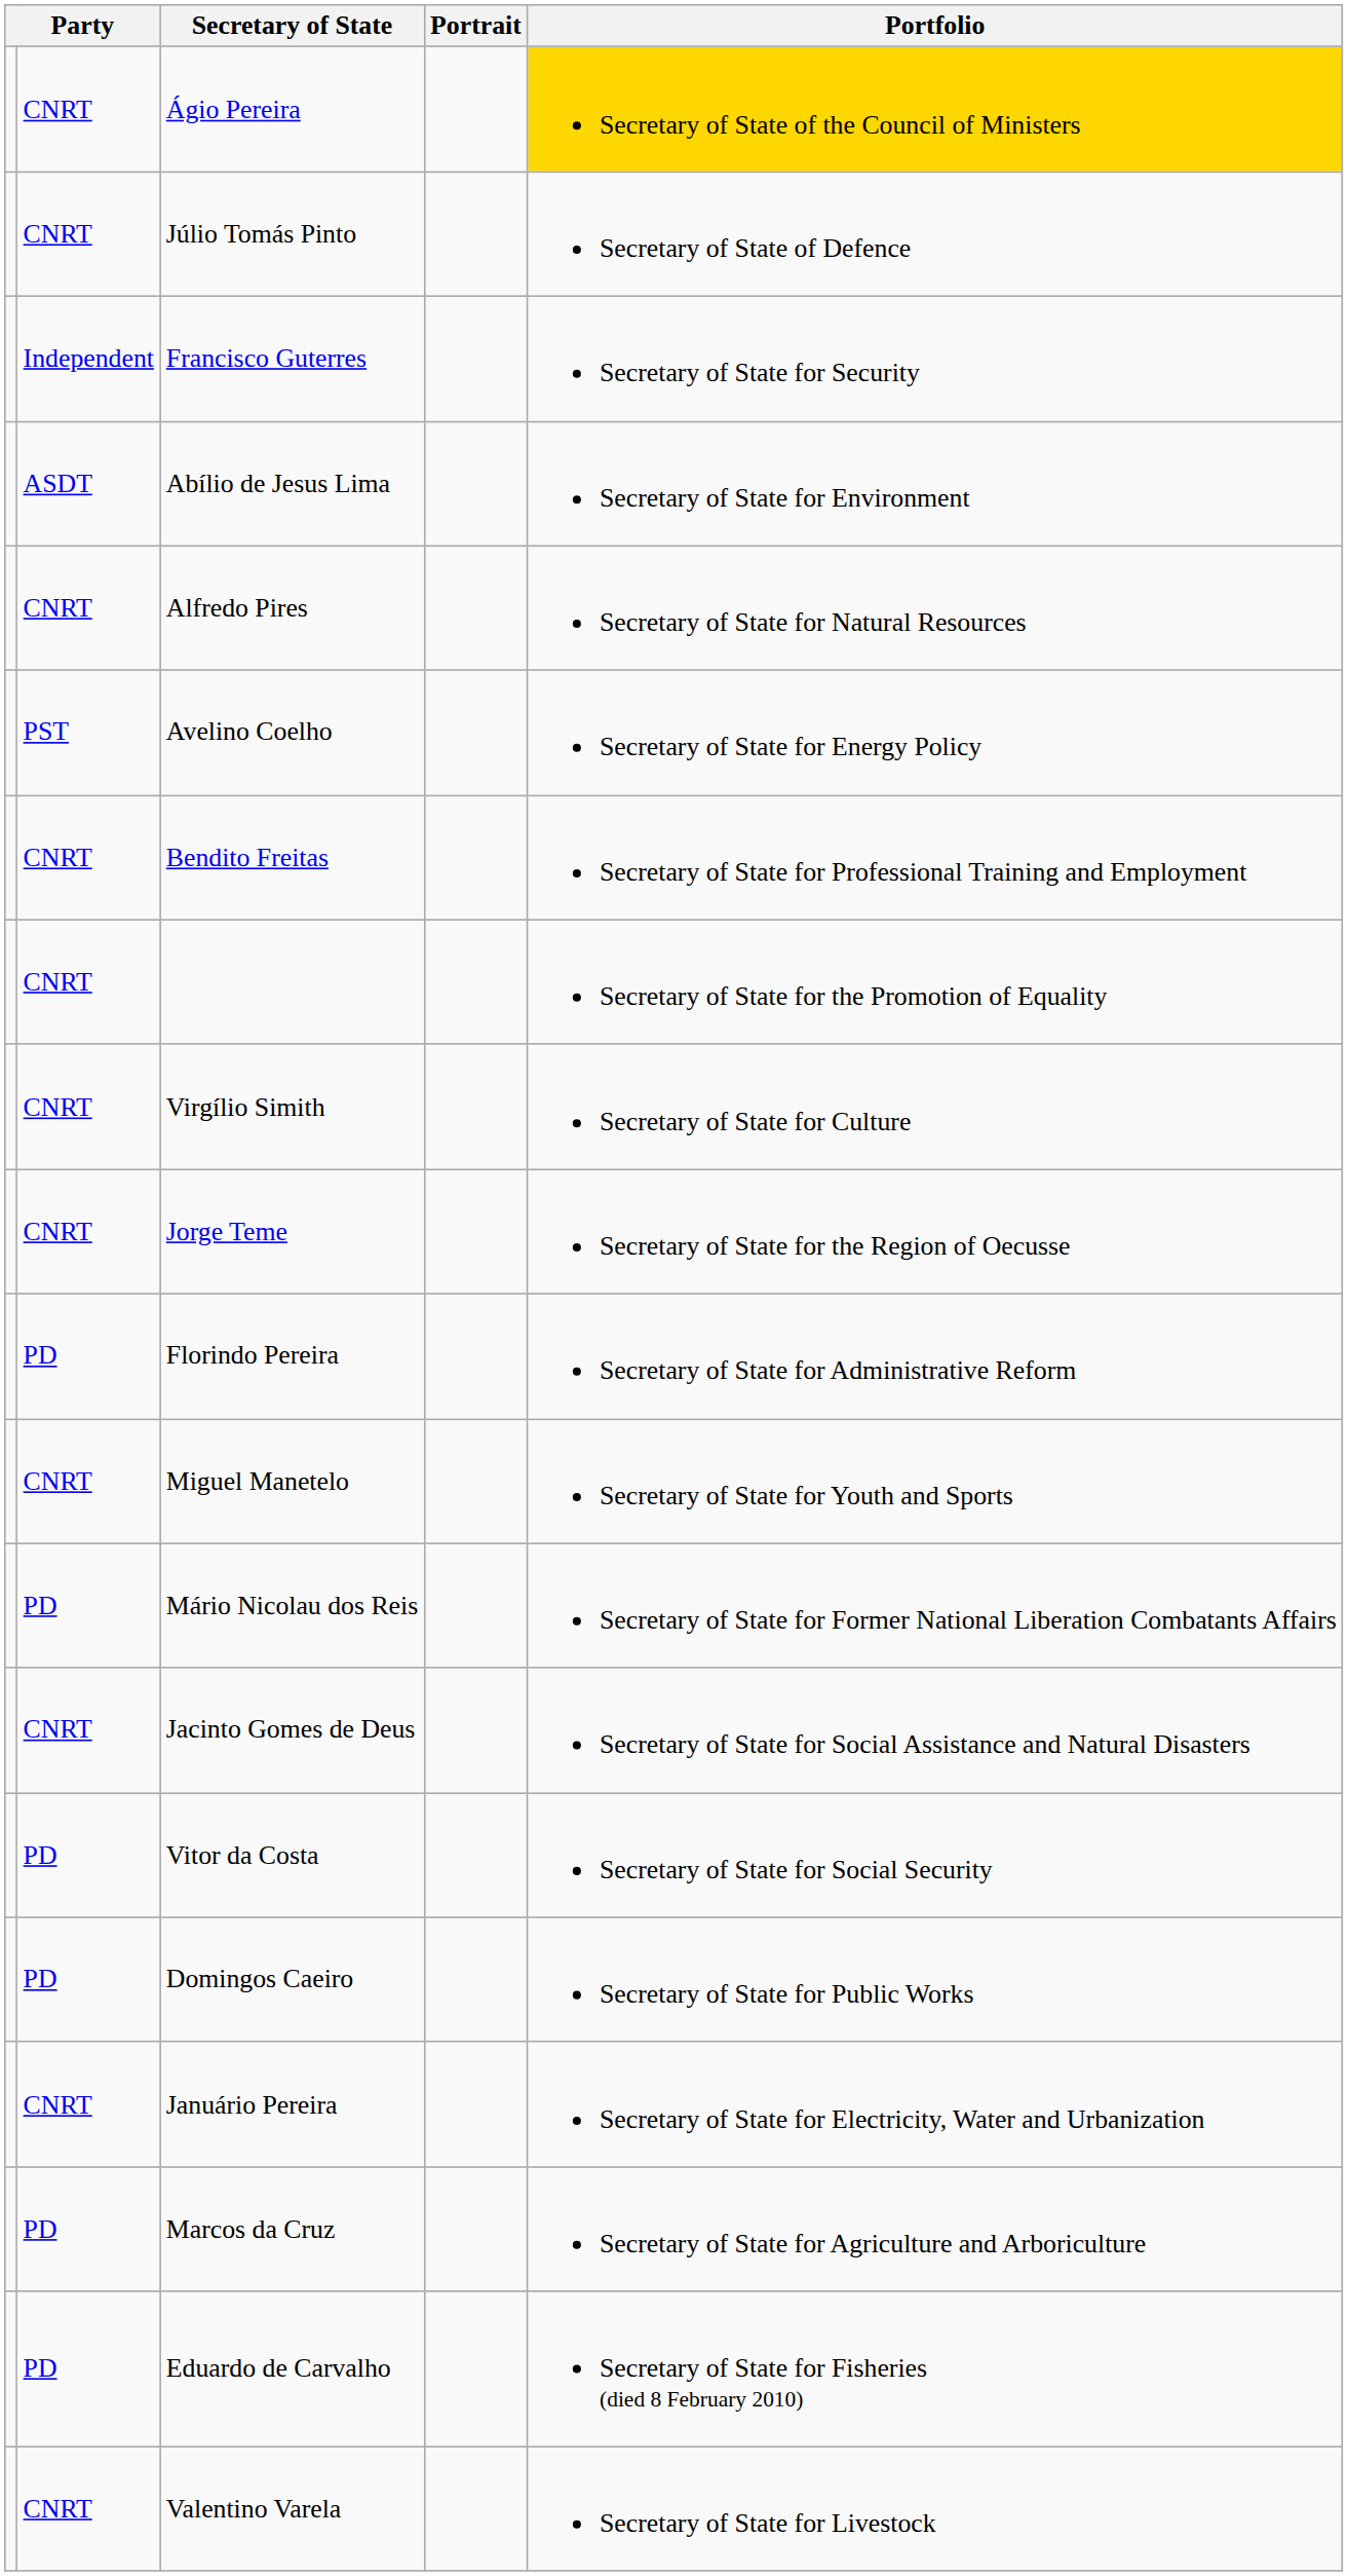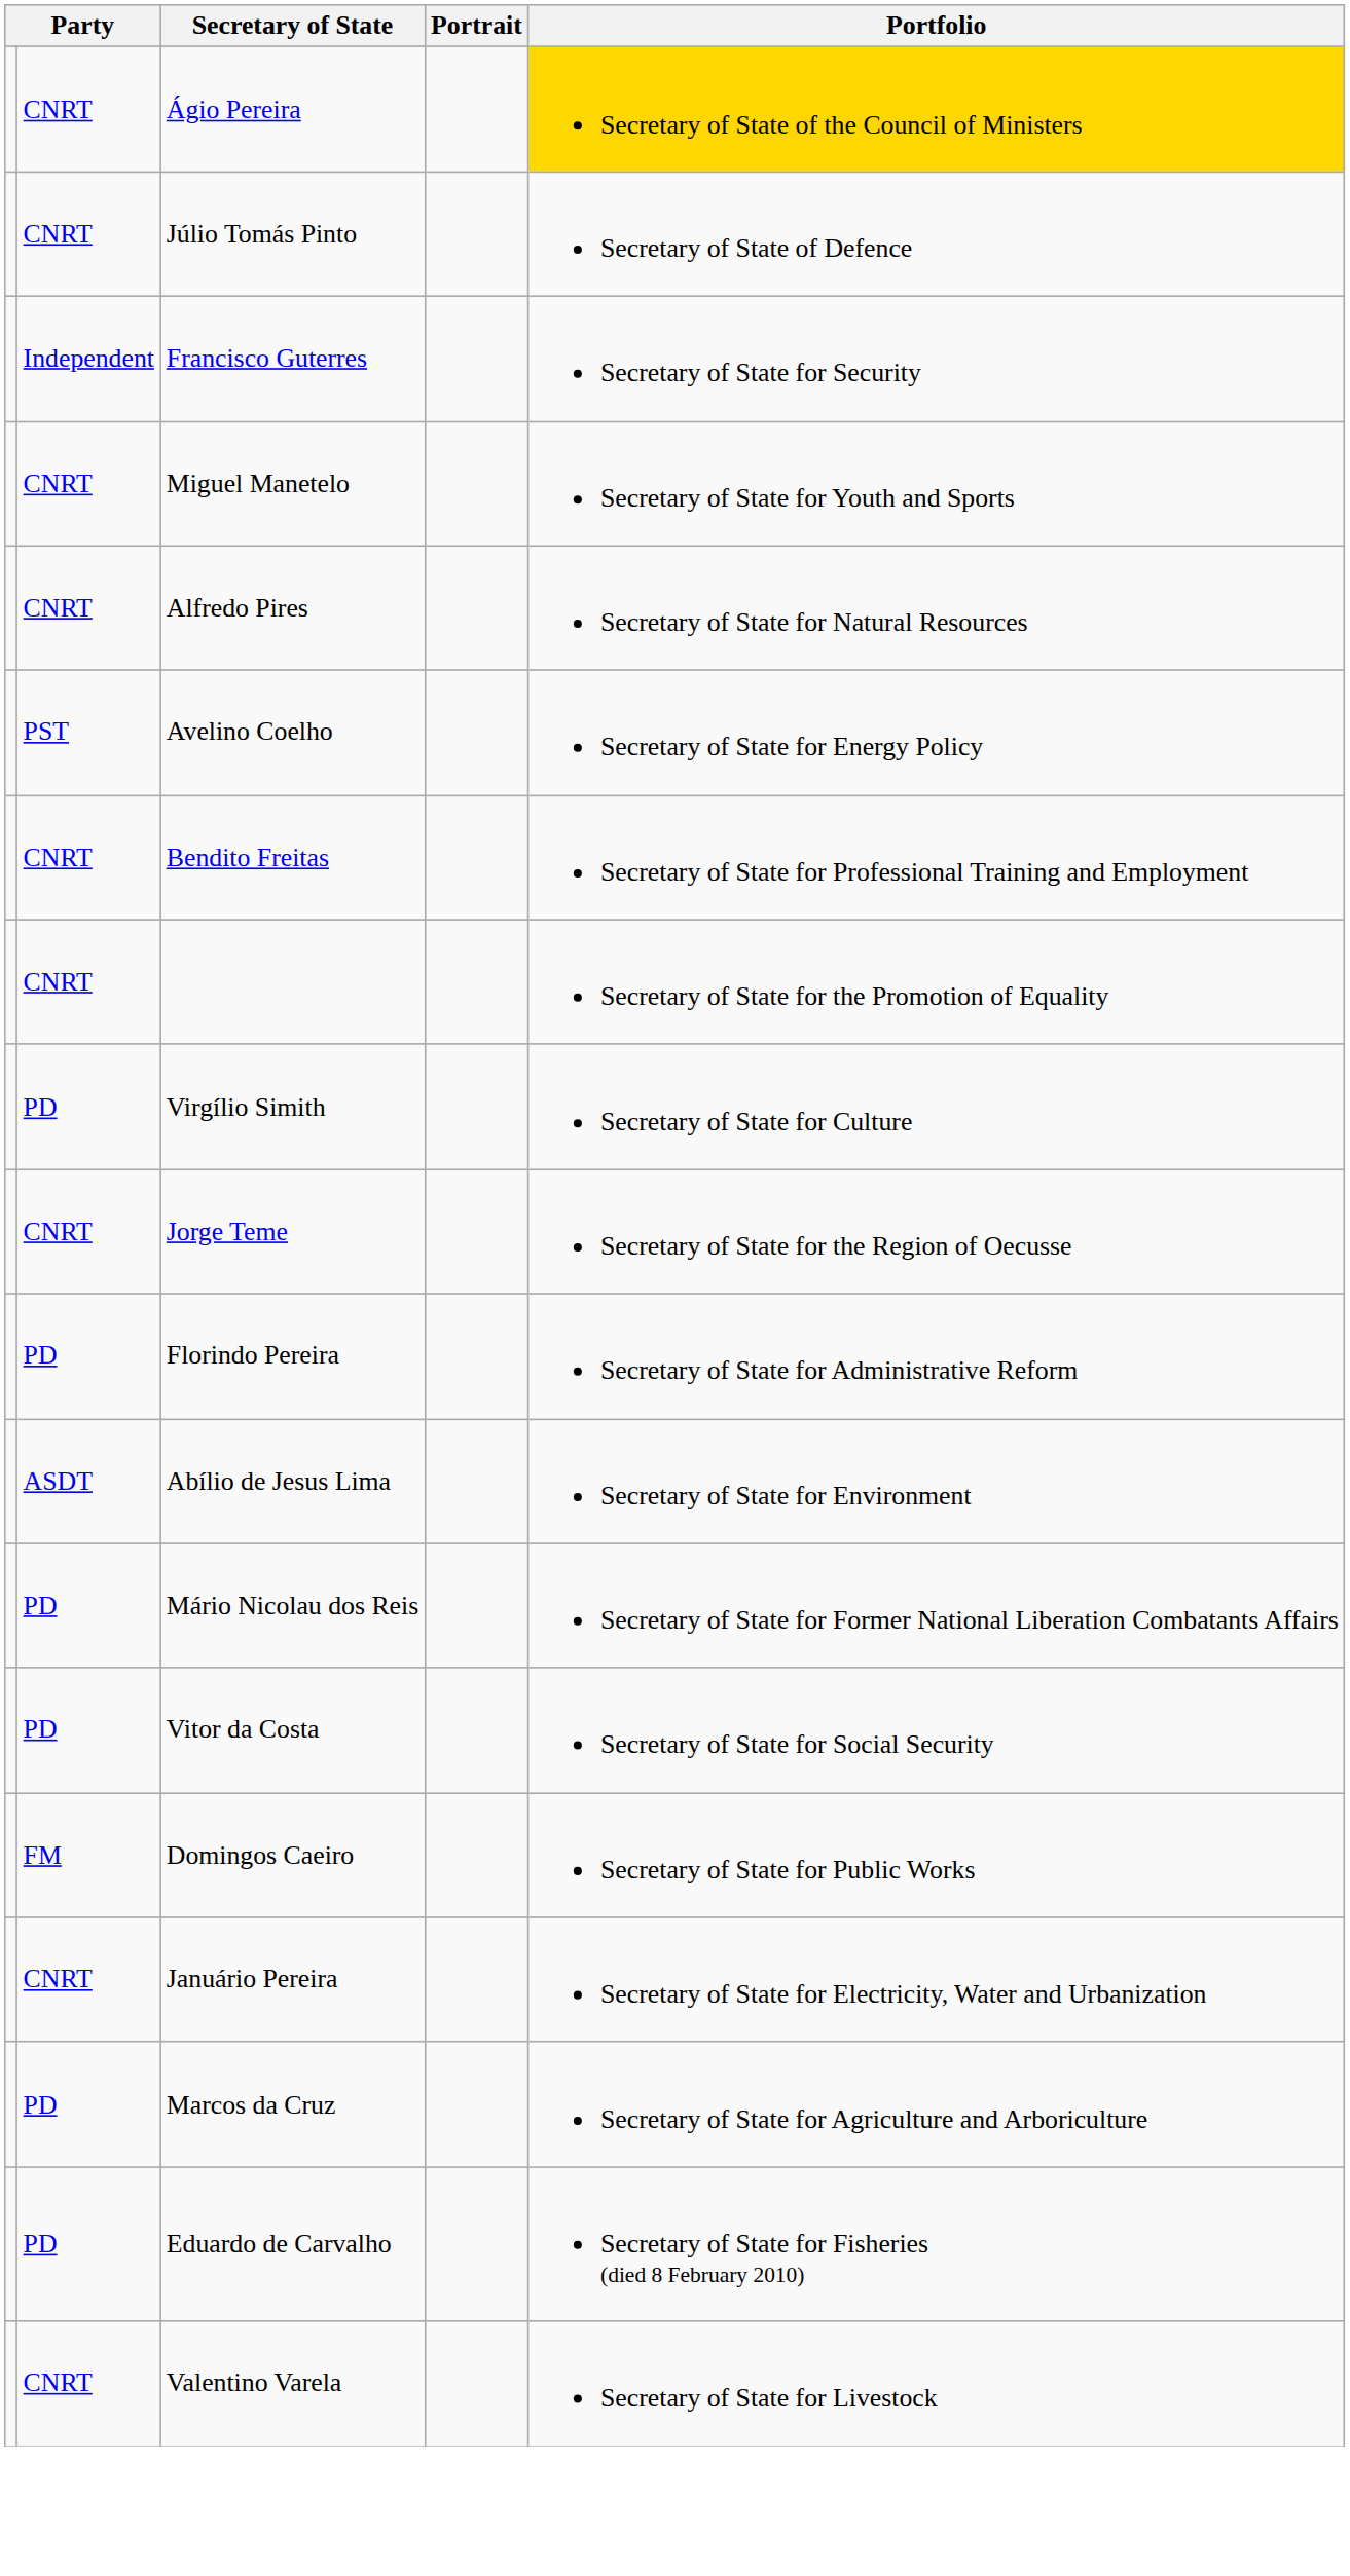rows swapped: Miguel Manetelo <-> Abílio de Jesus Lima
Virgílio Simith | column 2: CNRT -> PD
- row: CNRT | Jacinto Gomes de Deus | Secretary of State for Social Assistance and Natural Disasters
Domingos Caeiro | column 2: PD -> FM
